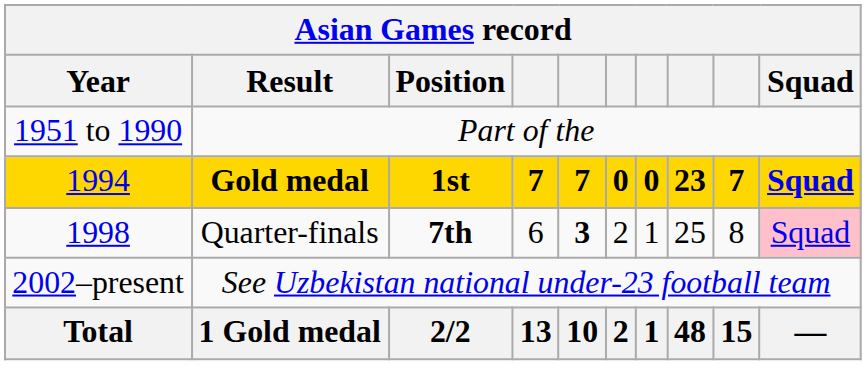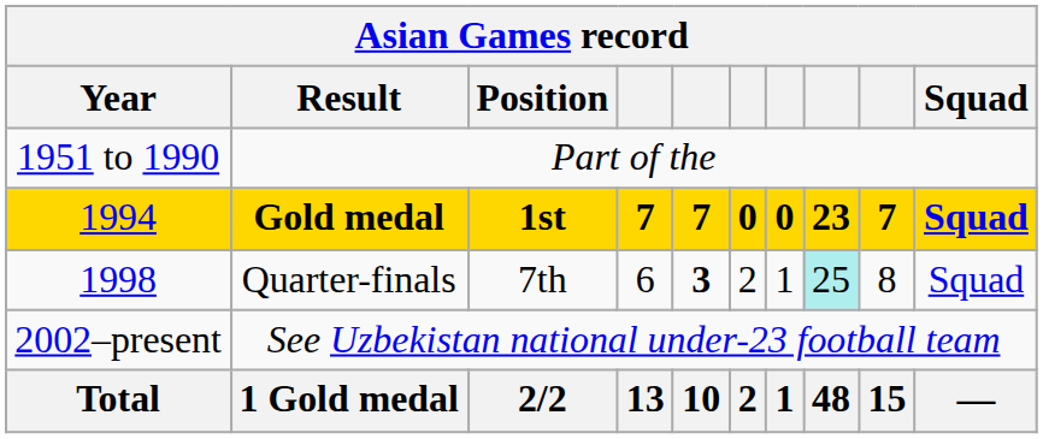1998 | Position: bold -> normal
1998 | column 8: no background -> paleturquoise background
1998 | Squad: pink background -> no background
